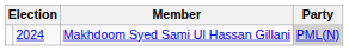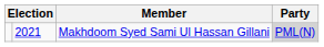Makhdoom Syed Sami Ul Hassan Gillani | column 2: 2024 -> 2021
